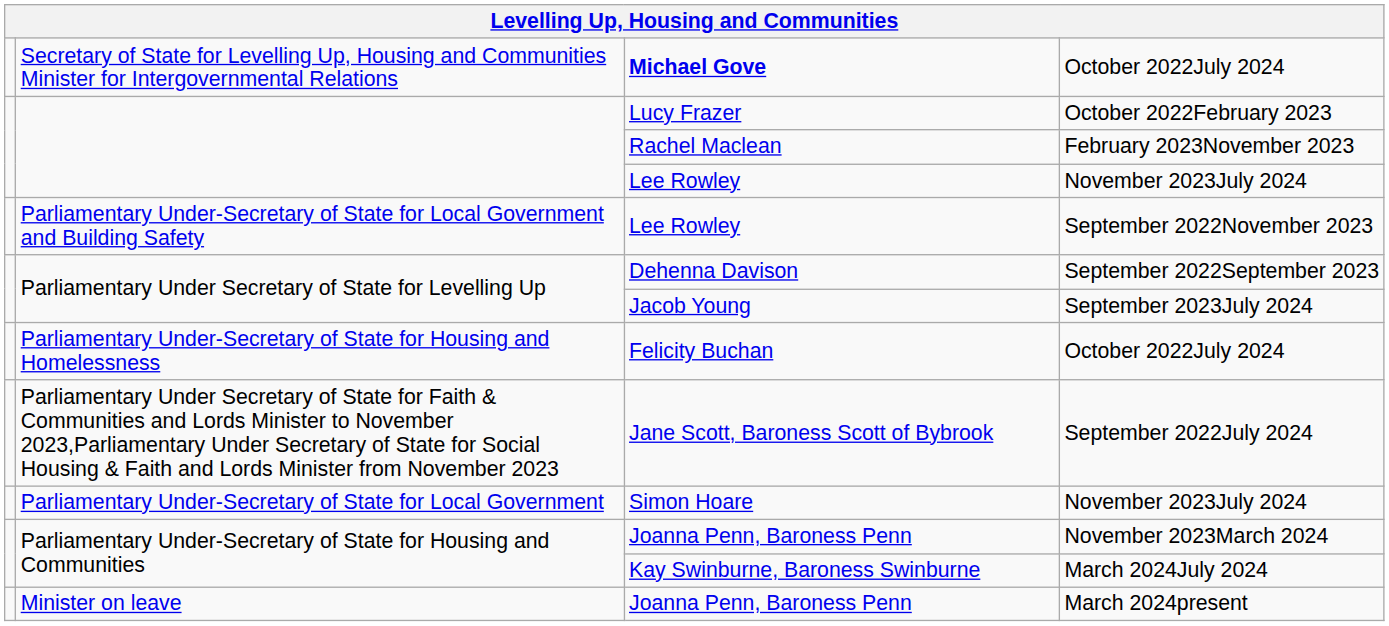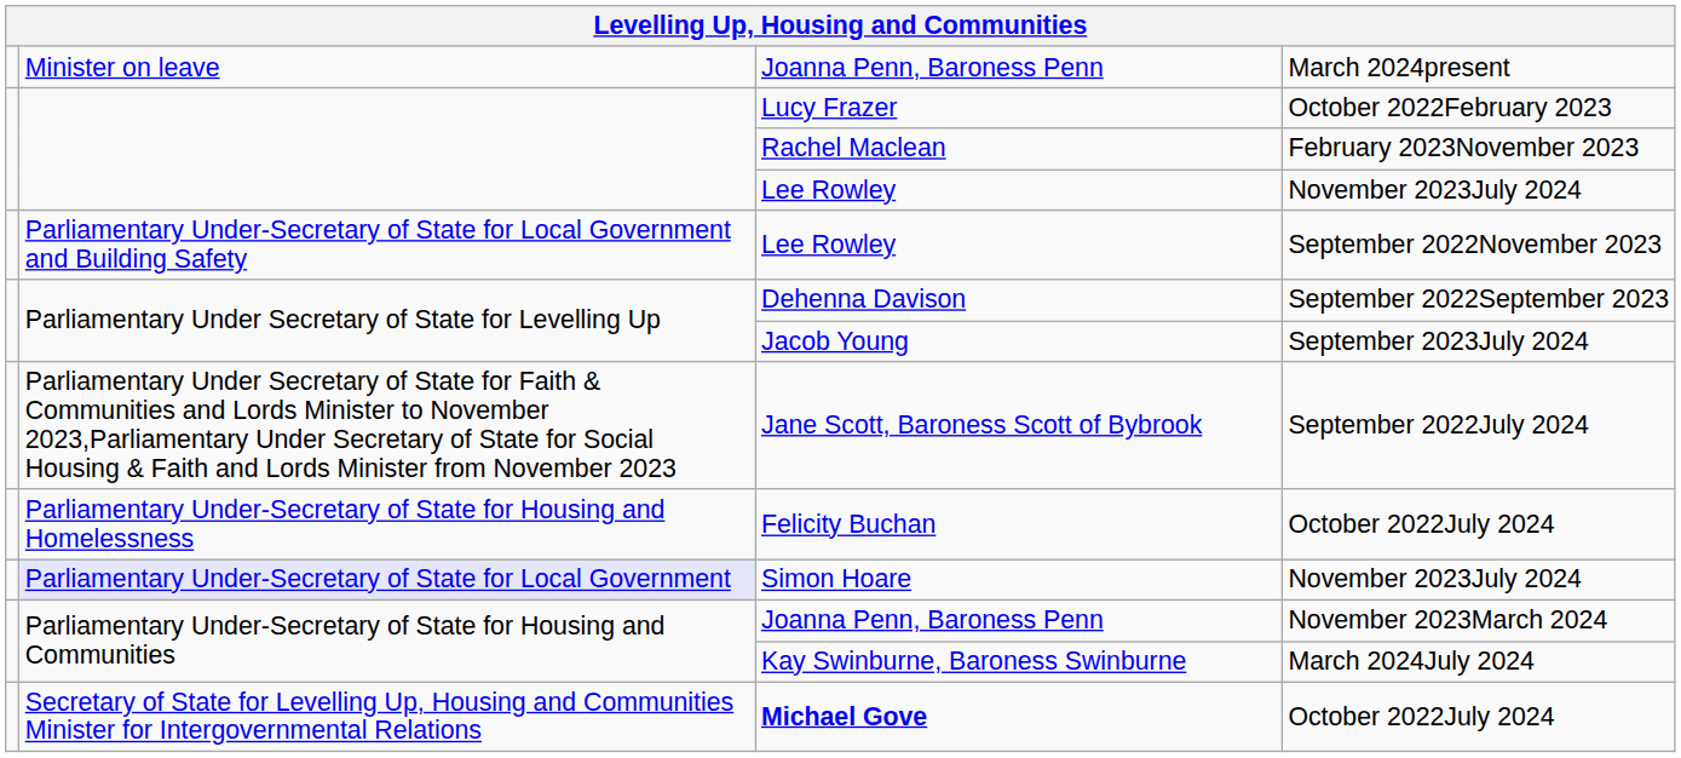rows swapped: Michael Gove <-> Joanna Penn, Baroness Penn / March 2024present
rows swapped: Felicity Buchan <-> Jane Scott, Baroness Scott of Bybrook
Simon Hoare | column 2: no background -> lavender background
